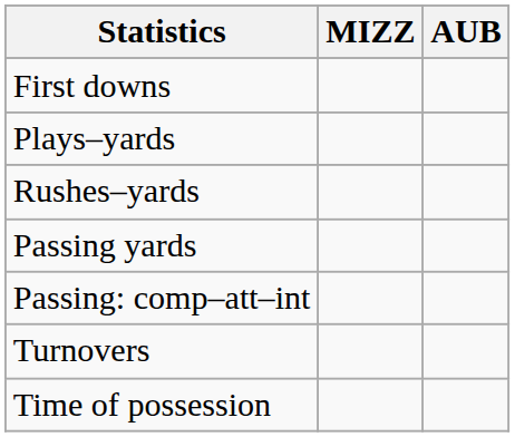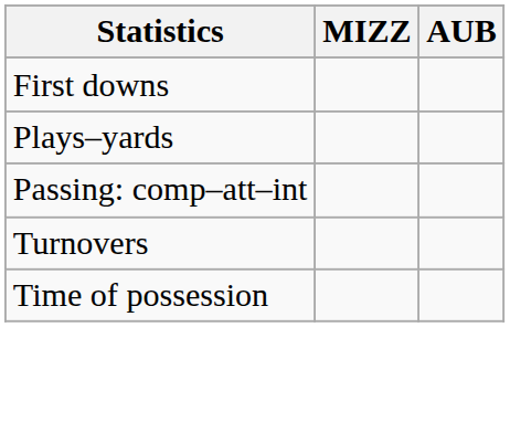- row: Rushes–yards
- row: Passing yards
